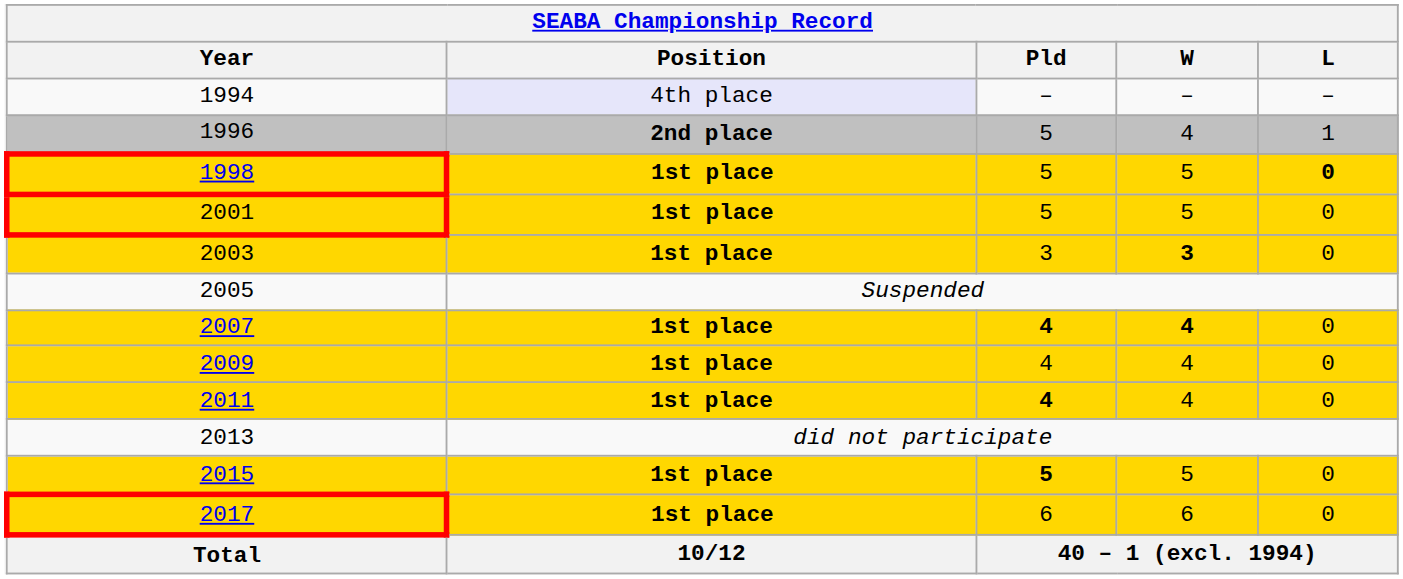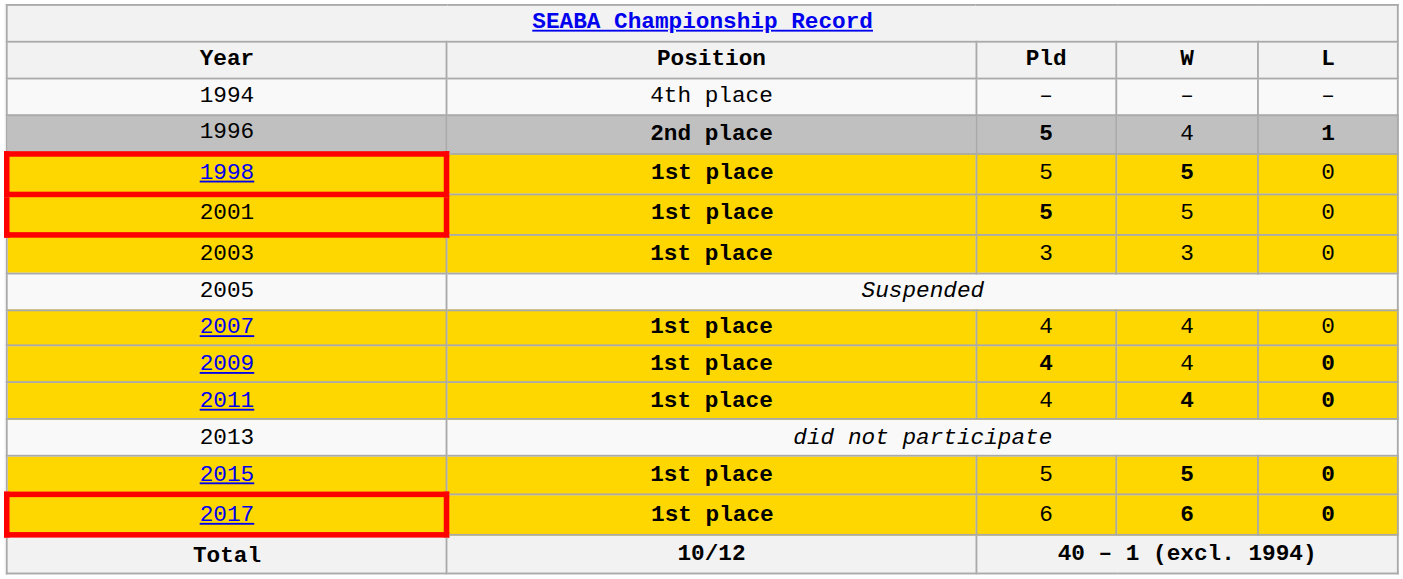1994 | Position: lavender background -> no background
1996 | Pld: normal -> bold
1996 | L: normal -> bold
1998 | W: normal -> bold
1998 | L: bold -> normal
2001 | Pld: normal -> bold
2003 | W: bold -> normal
2007 | Pld: bold -> normal
2007 | W: bold -> normal
2009 | Pld: normal -> bold
2009 | L: normal -> bold
2011 | Pld: bold -> normal
2011 | W: normal -> bold
2011 | L: normal -> bold
2015 | Pld: bold -> normal
2015 | W: normal -> bold
2015 | L: normal -> bold
2017 | W: normal -> bold
2017 | L: normal -> bold
